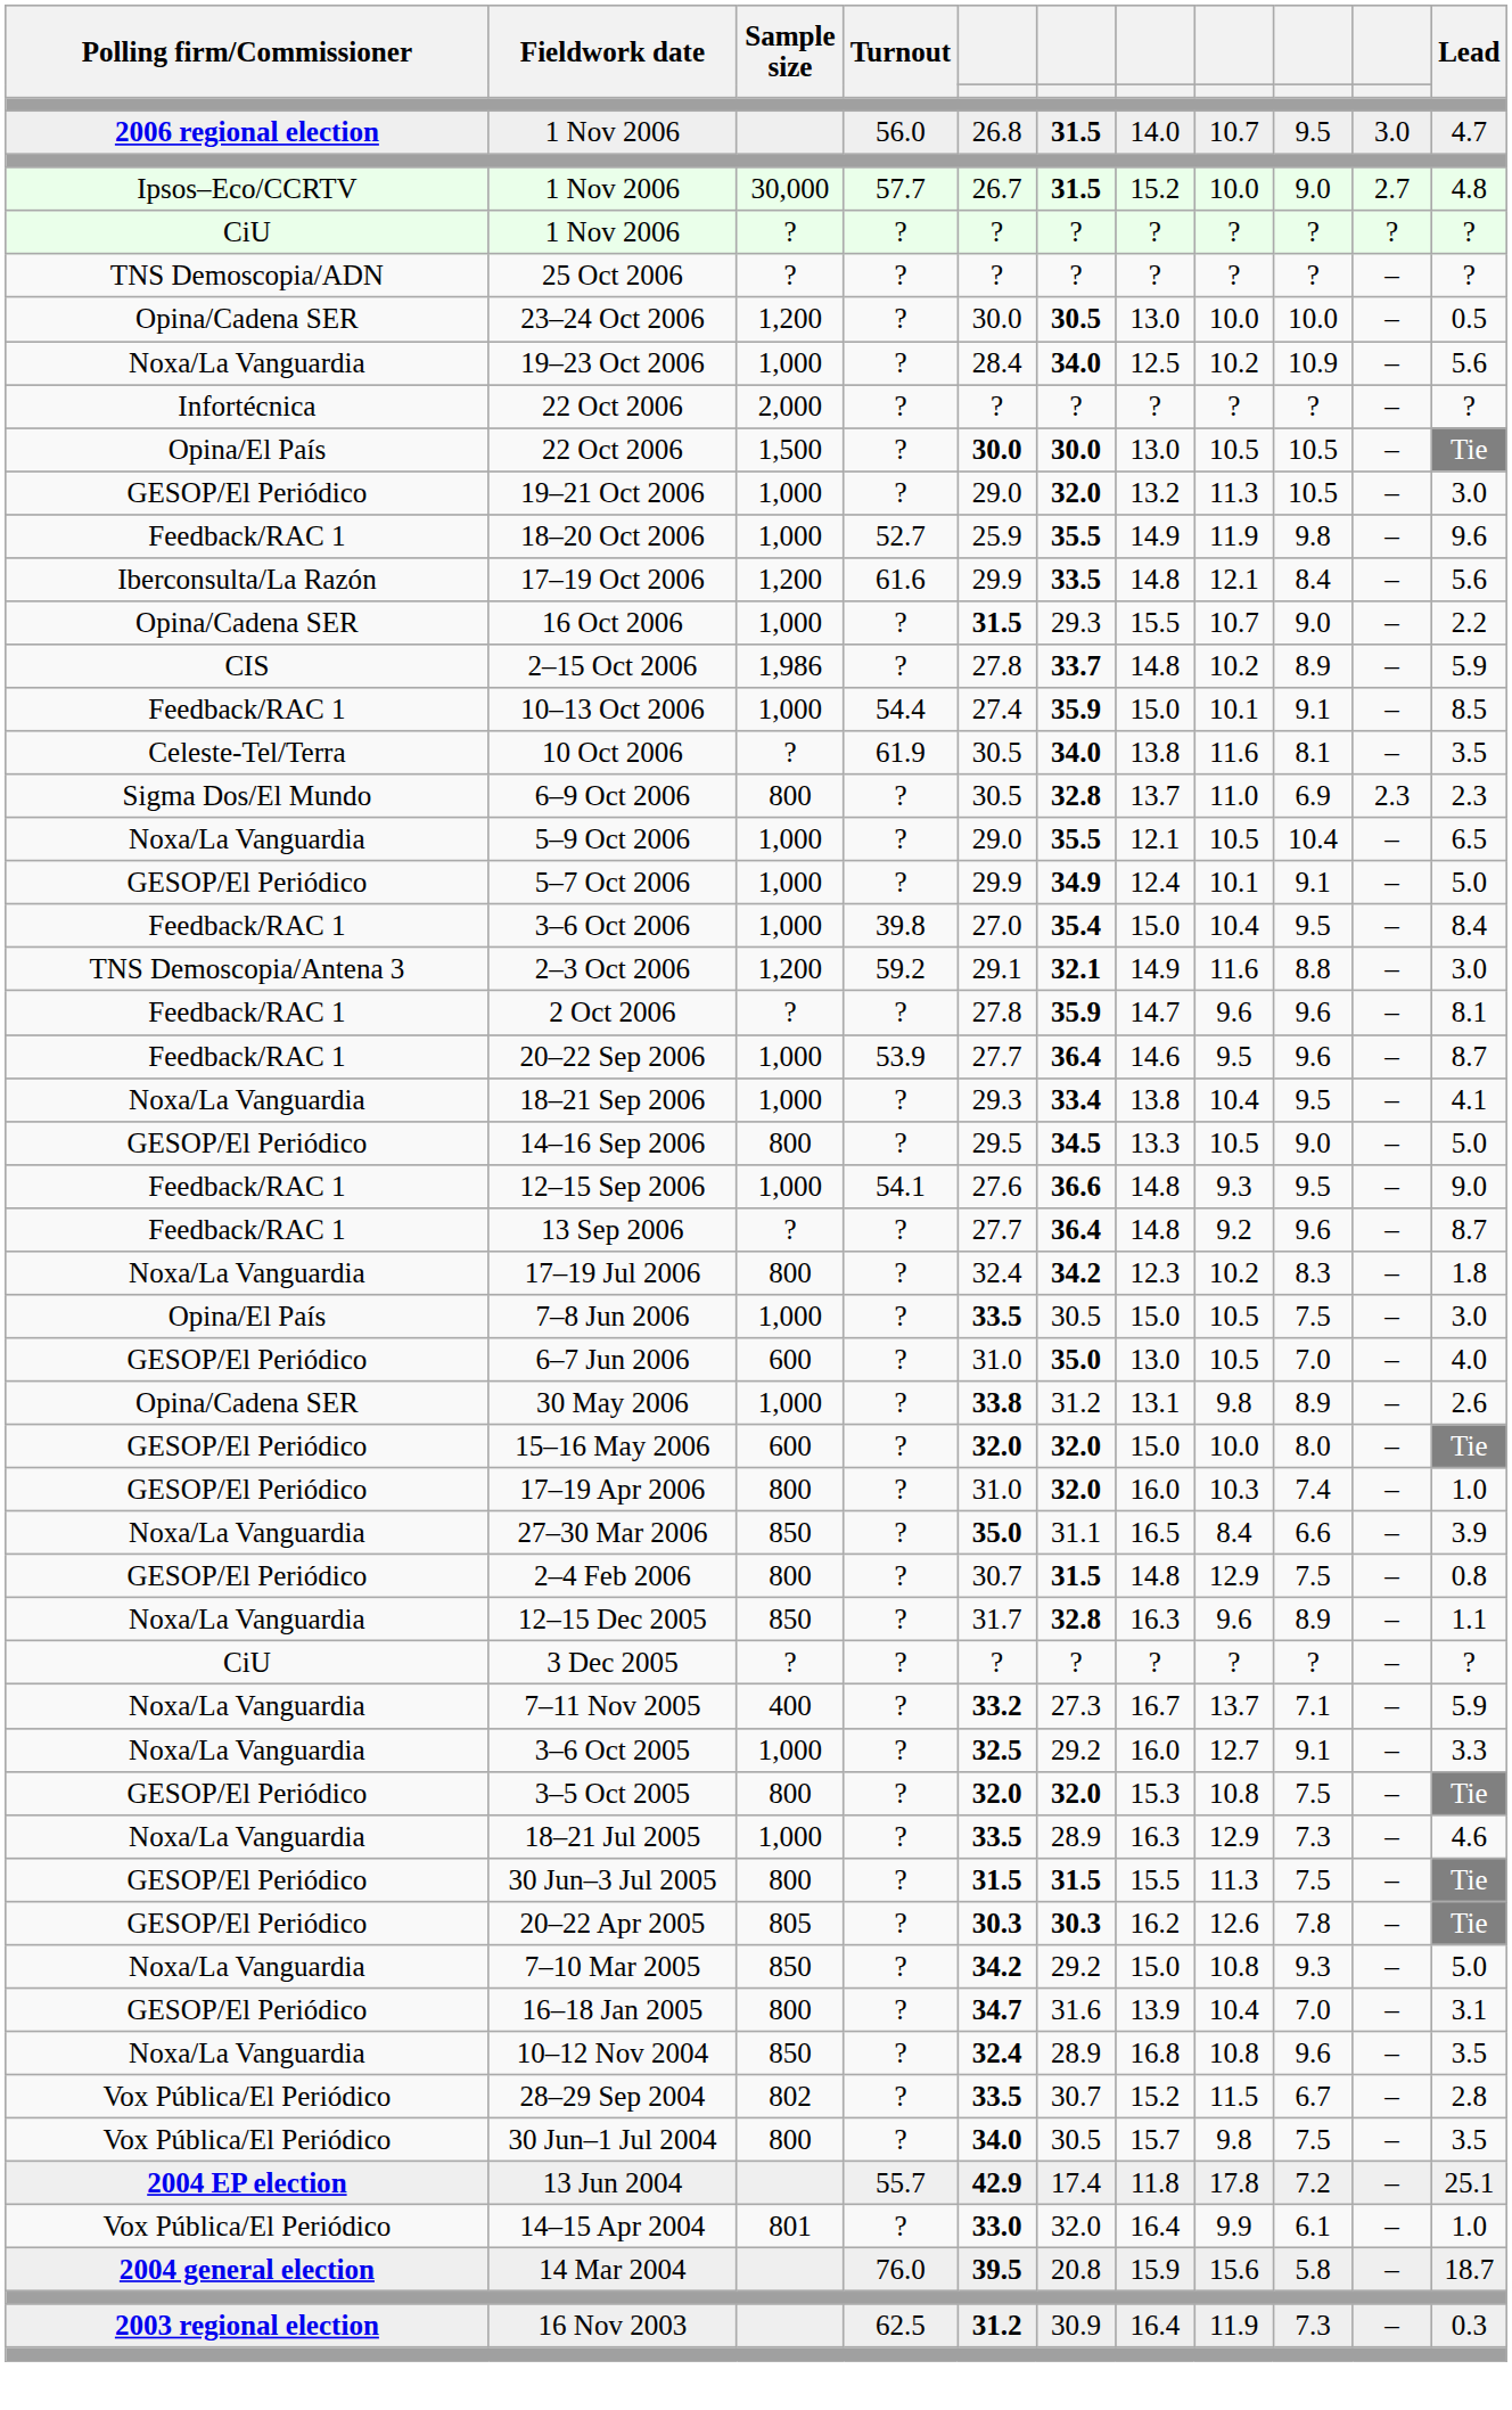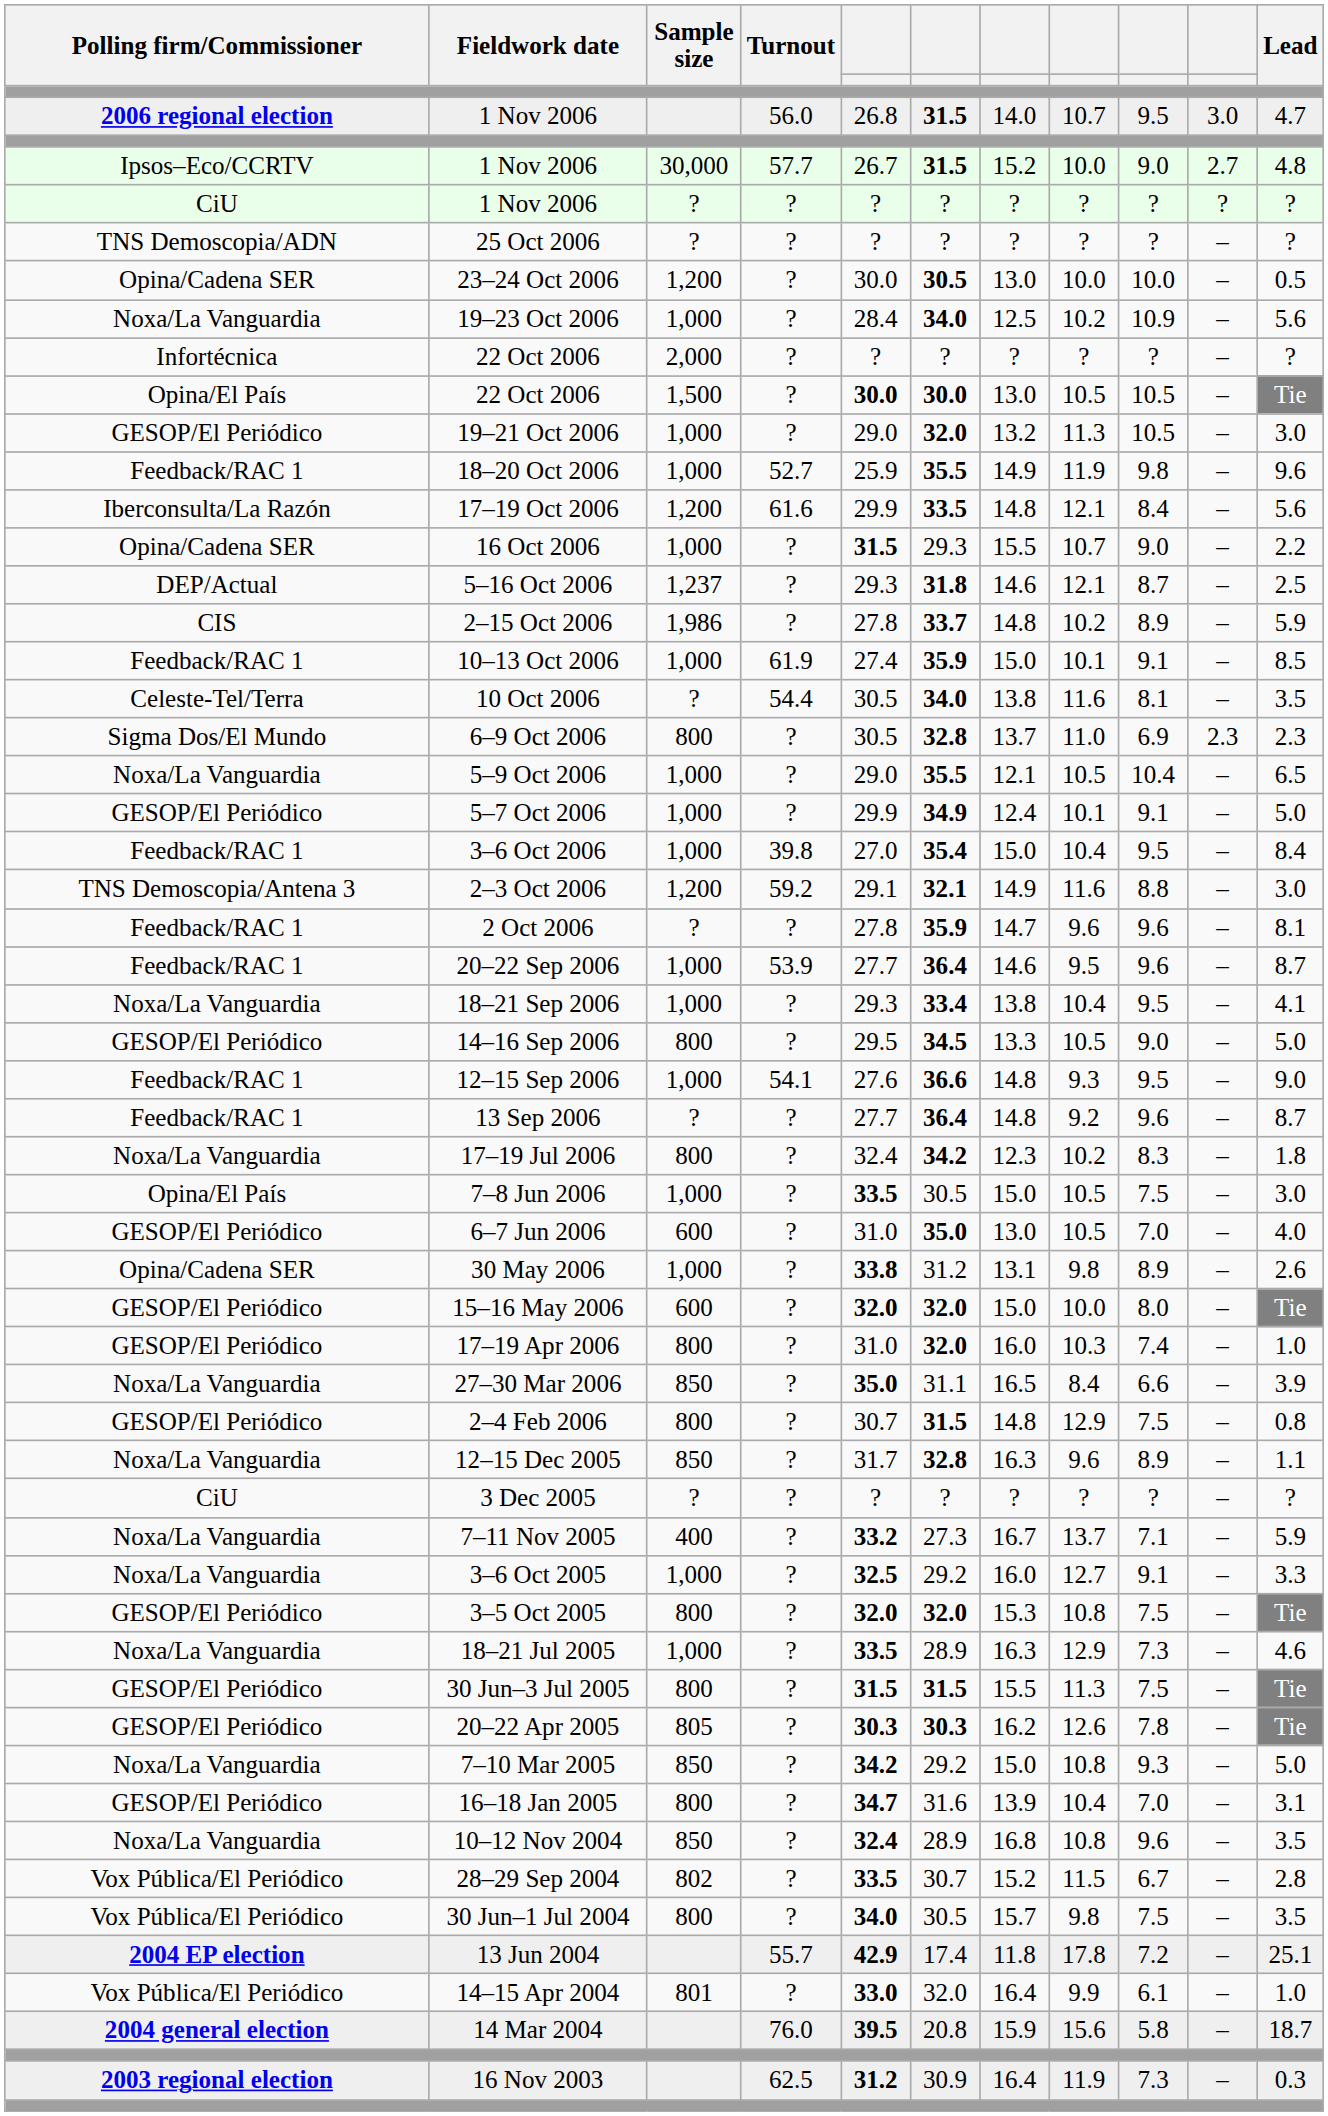+ row: DEP/Actual | 5–16 Oct 2006 | 1,237 | ? | 29.3 | 31.8 | 14.6 | 12.1 | 8.7 | – | 2.5
10–13 Oct 2006 | Turnout: 54.4 -> 61.9
10 Oct 2006 | Turnout: 61.9 -> 54.4
